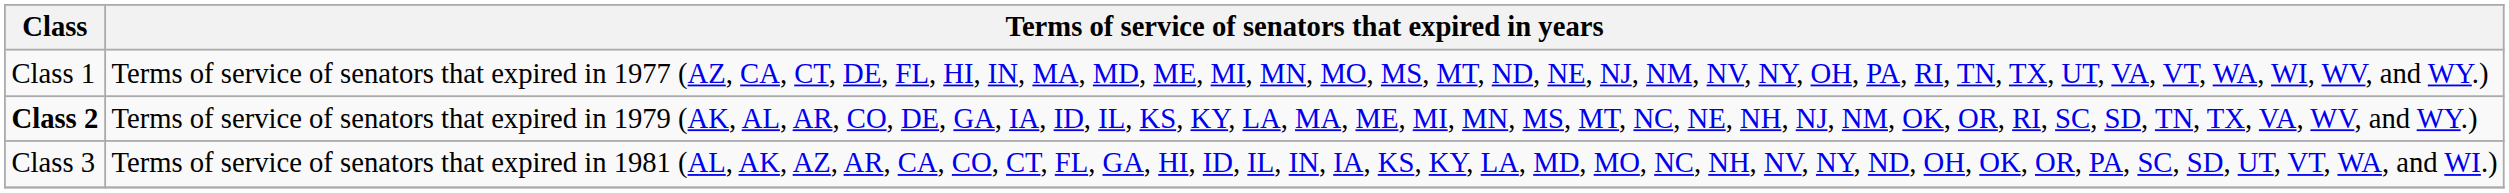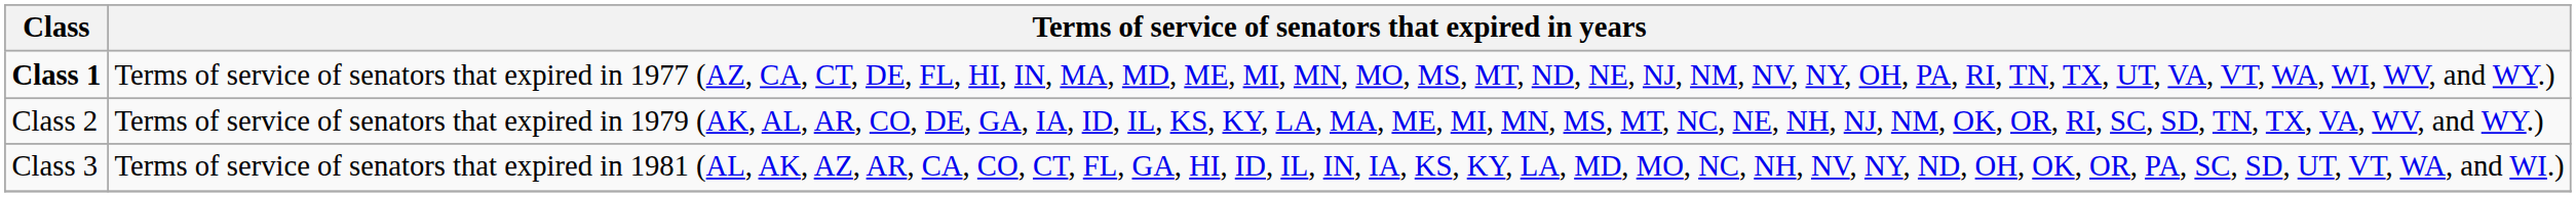Class 1 | Class: normal -> bold
Class 2 | Class: bold -> normal
